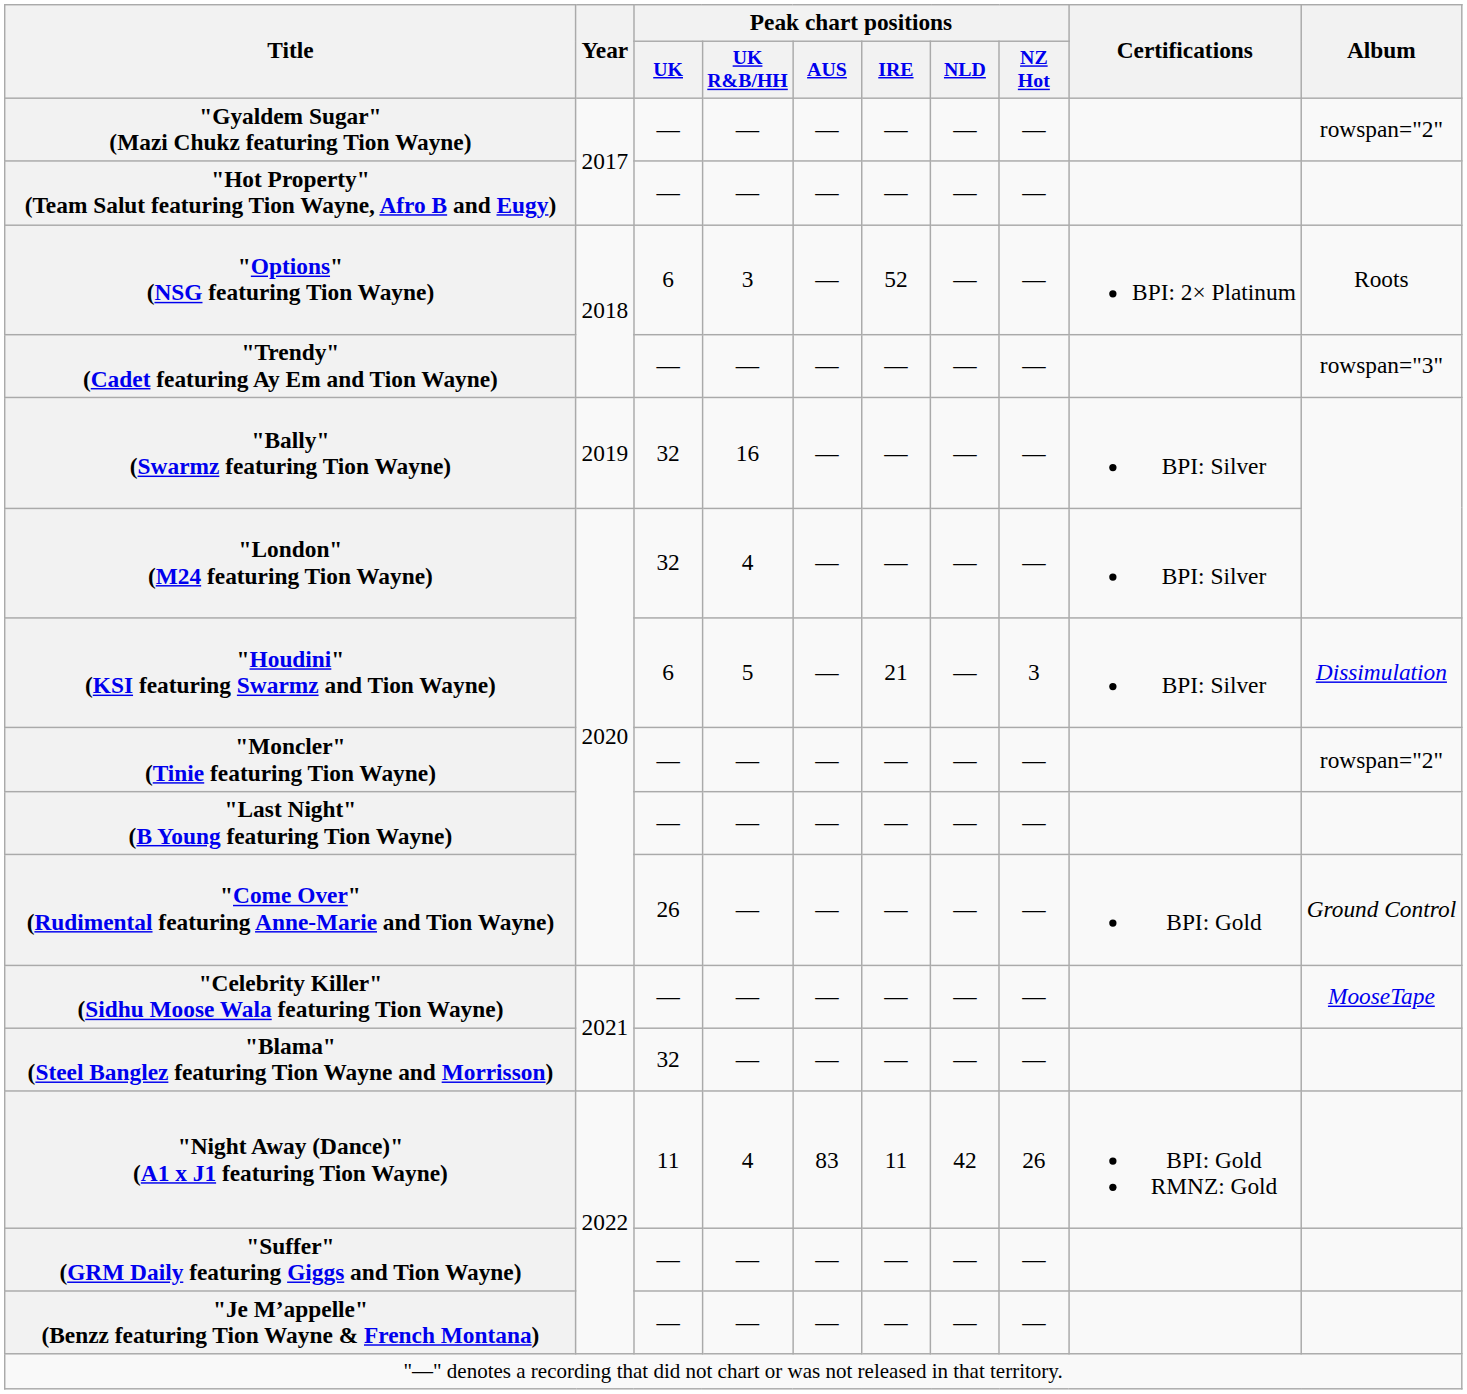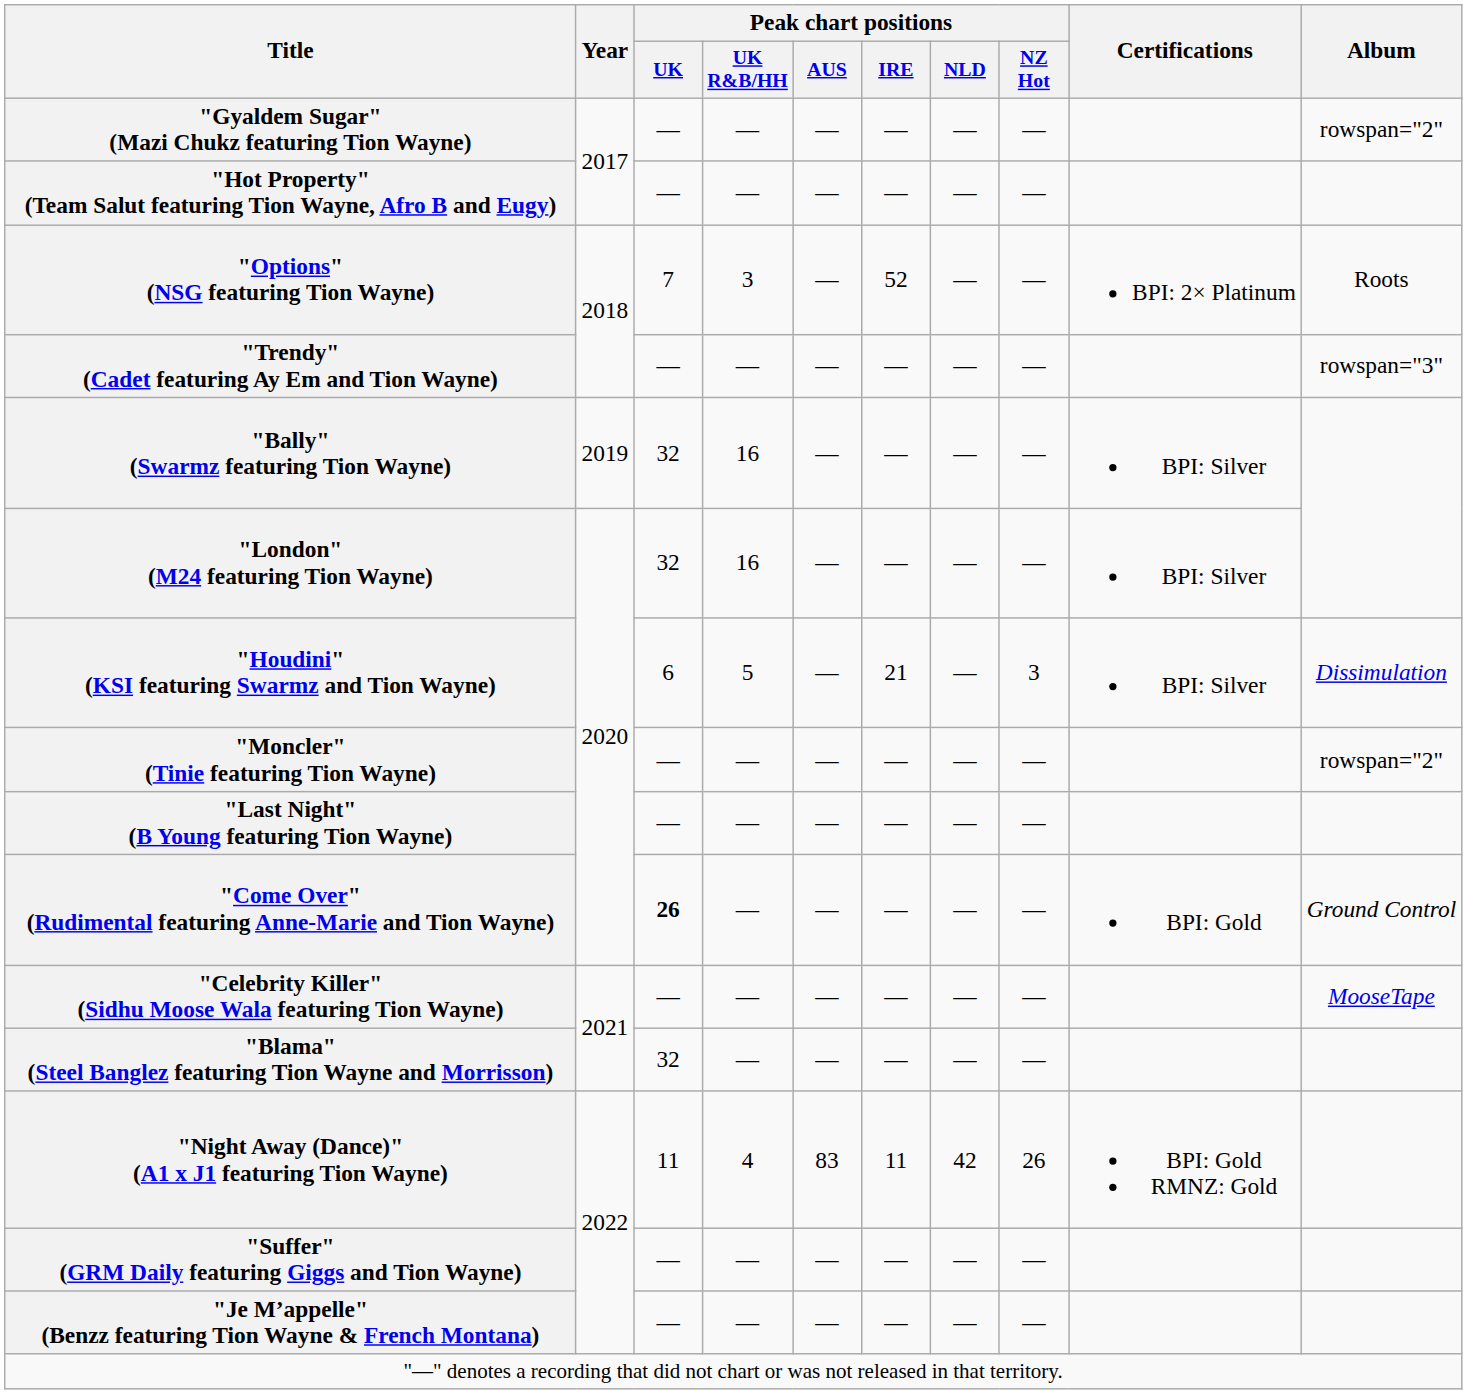"Options" (NSG featuring Tion Wayne) | Peak chart positions / UK: 6 -> 7
"London" (M24 featuring Tion Wayne) | Peak chart positions / UK R&B/HH: 4 -> 16
"Come Over" (Rudimental featuring Anne-Marie and Tion Wayne) | Peak chart positions / UK: normal -> bold
